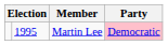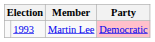Martin Lee | column 2: 1995 -> 1993
